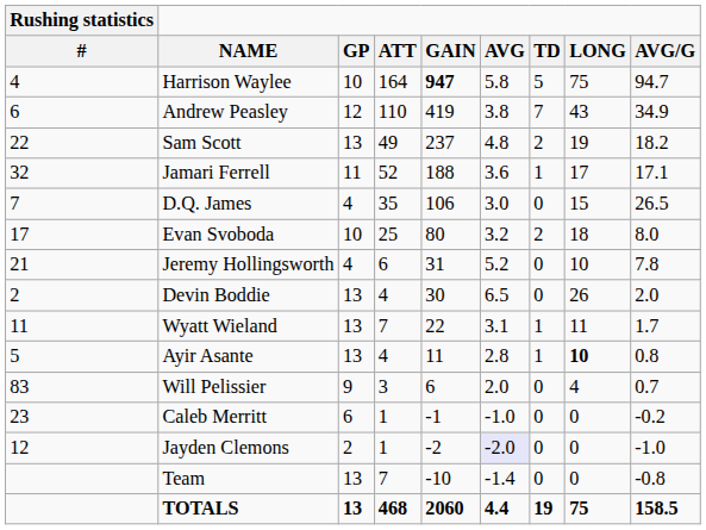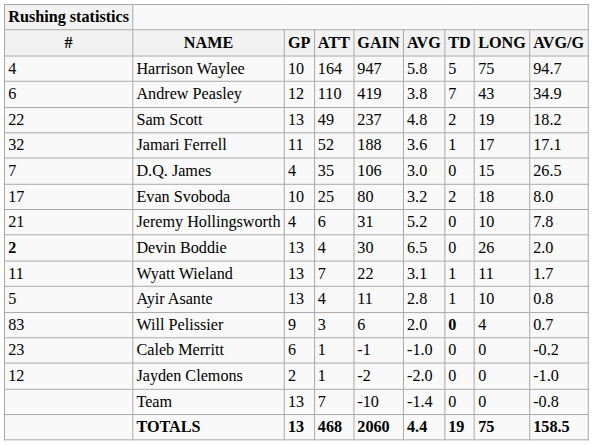Harrison Waylee | GAIN: bold -> normal
Devin Boddie | Rushing statistics / #: normal -> bold
Ayir Asante | LONG: bold -> normal
Will Pelissier | TD: normal -> bold
Jayden Clemons | AVG: lavender background -> no background
